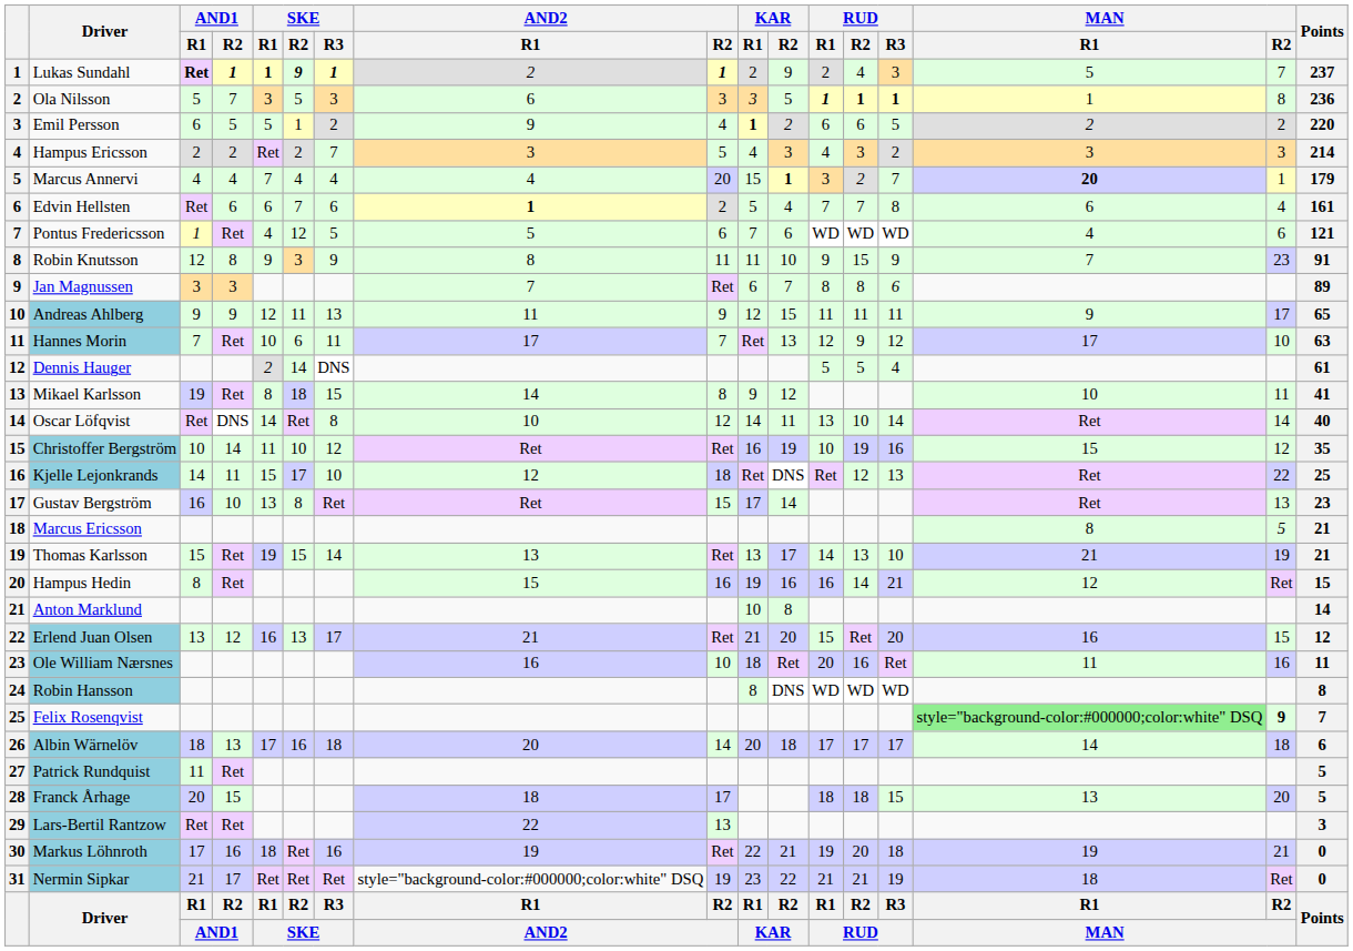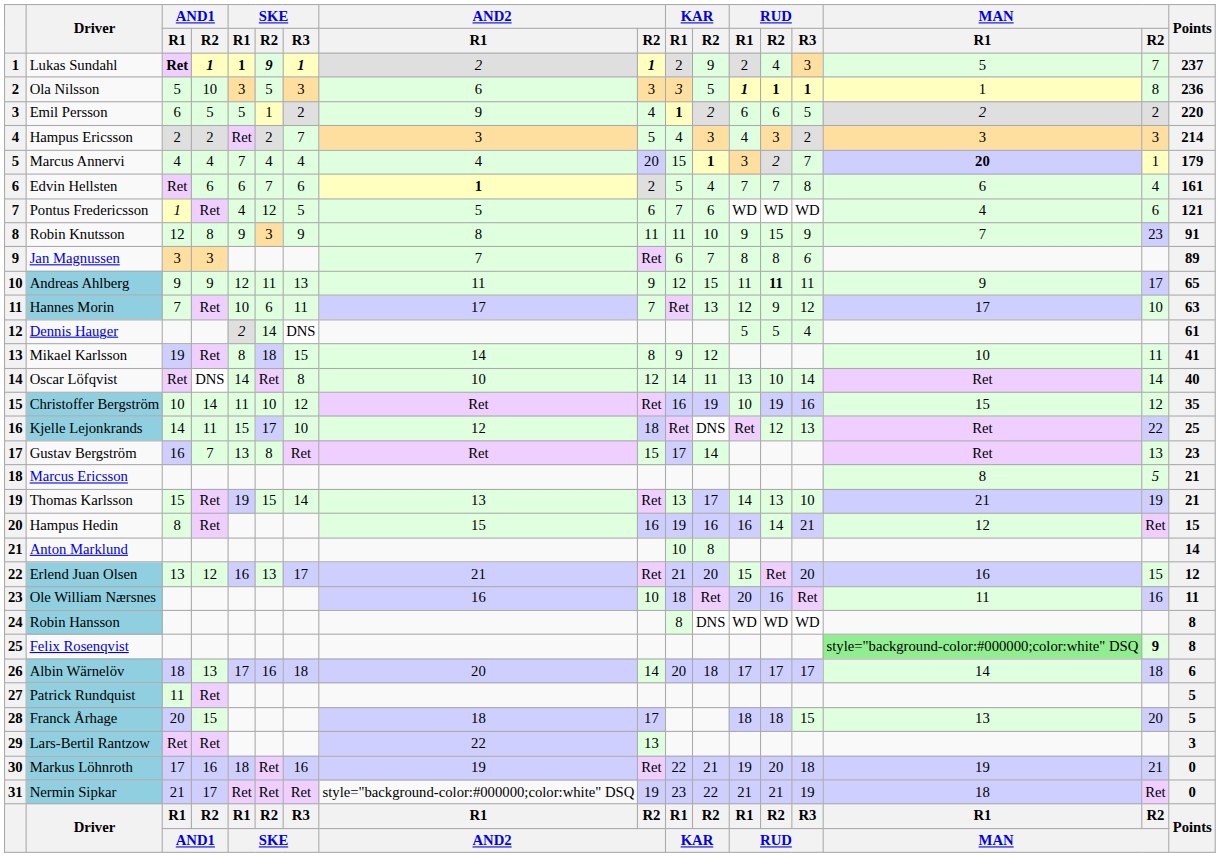Ola Nilsson | AND1 / R2: 7 -> 10
Andreas Ahlberg | RUD / R2: normal -> bold
Gustav Bergström | AND1 / R2: 10 -> 7
Felix Rosenqvist | Points: 7 -> 8
